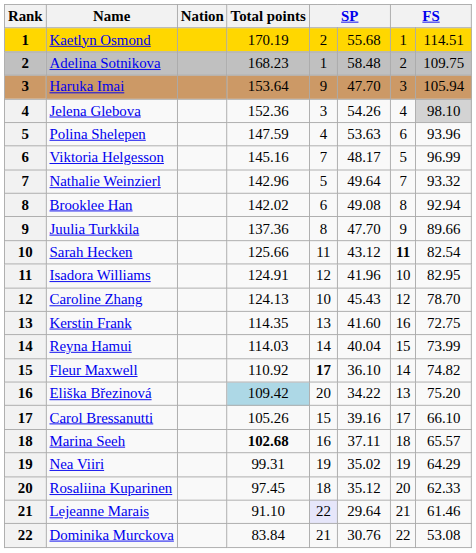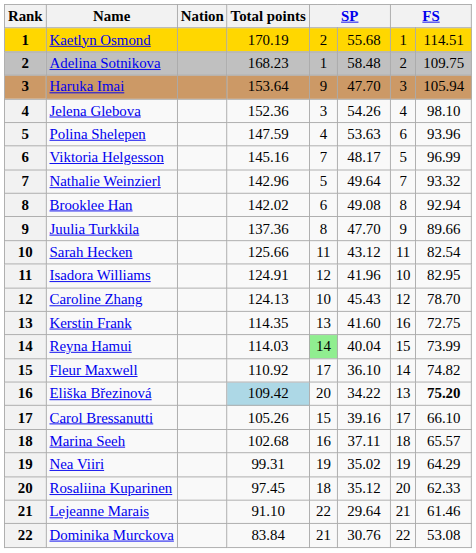Jelena Glebova | column 8: lightgrey background -> no background
Sarah Hecken | column 7: bold -> normal
Reyna Hamui | column 5: no background -> lightgreen background
Fleur Maxwell | column 5: bold -> normal
Eliška Březinová | column 8: normal -> bold
Marina Seeh | Total points: bold -> normal
Lejeanne Marais | column 5: lavender background -> no background
